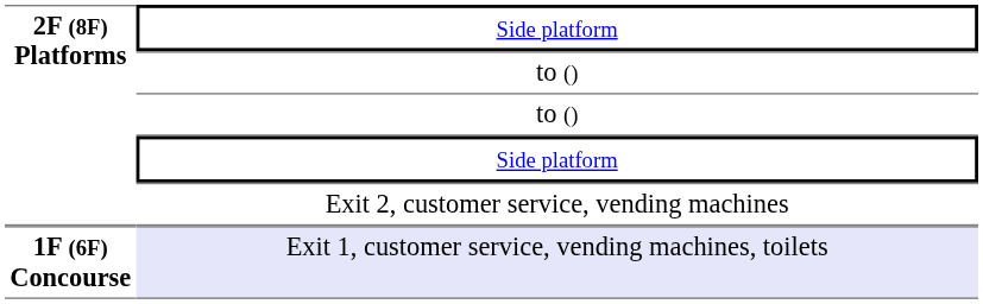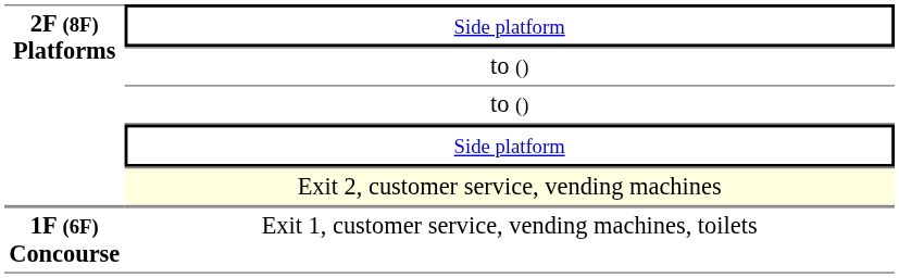Exit 2, customer service, vending machines | column 2: no background -> lightyellow background
Exit 1, customer service, vending machines, toilets | column 2: lavender background -> no background
